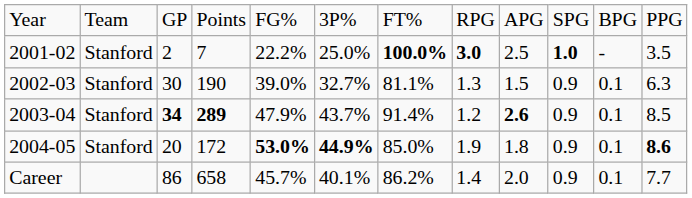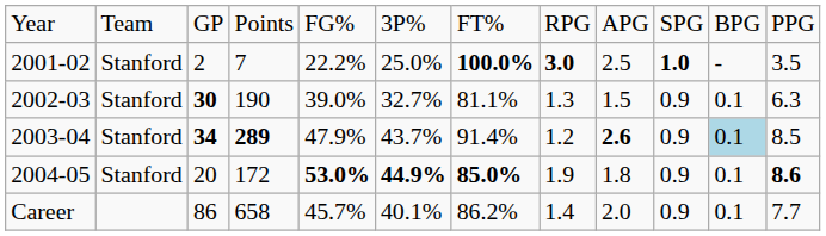2002-03 | column 3: normal -> bold
2003-04 | column 11: no background -> lightblue background
2004-05 | column 7: normal -> bold
